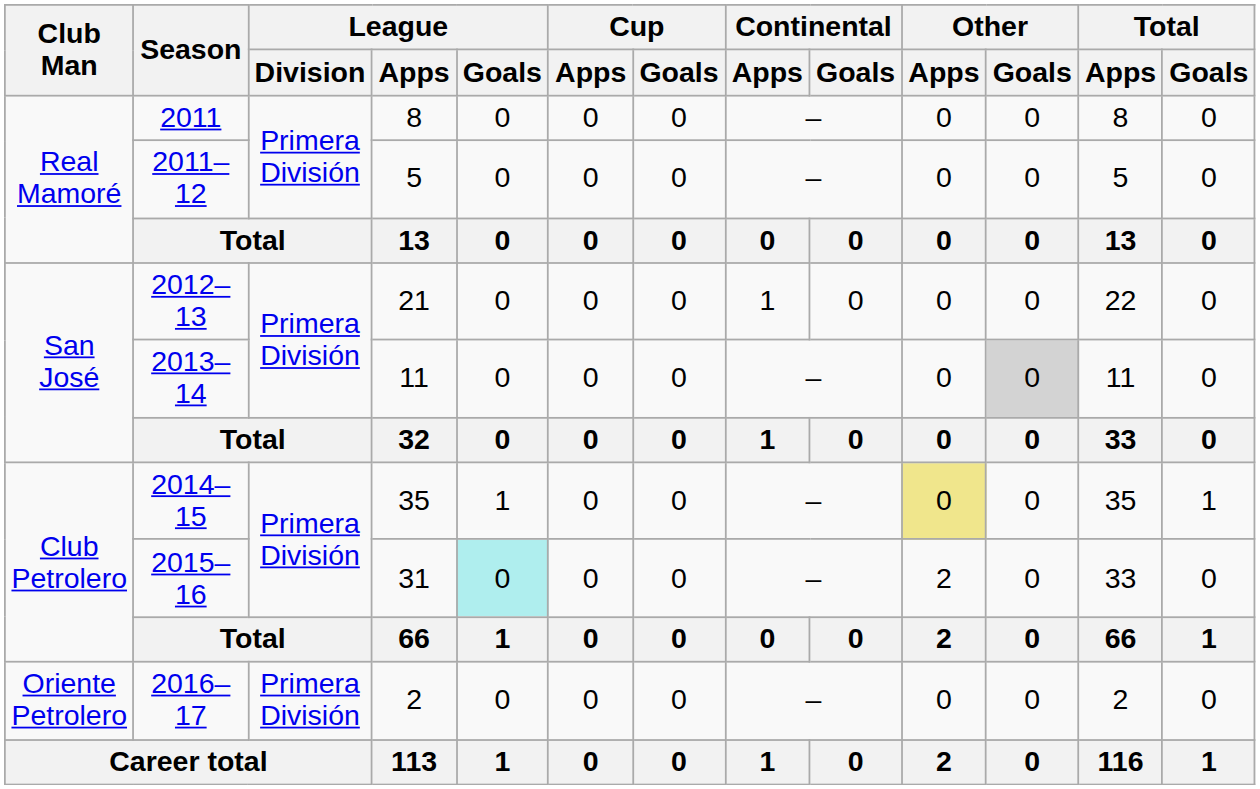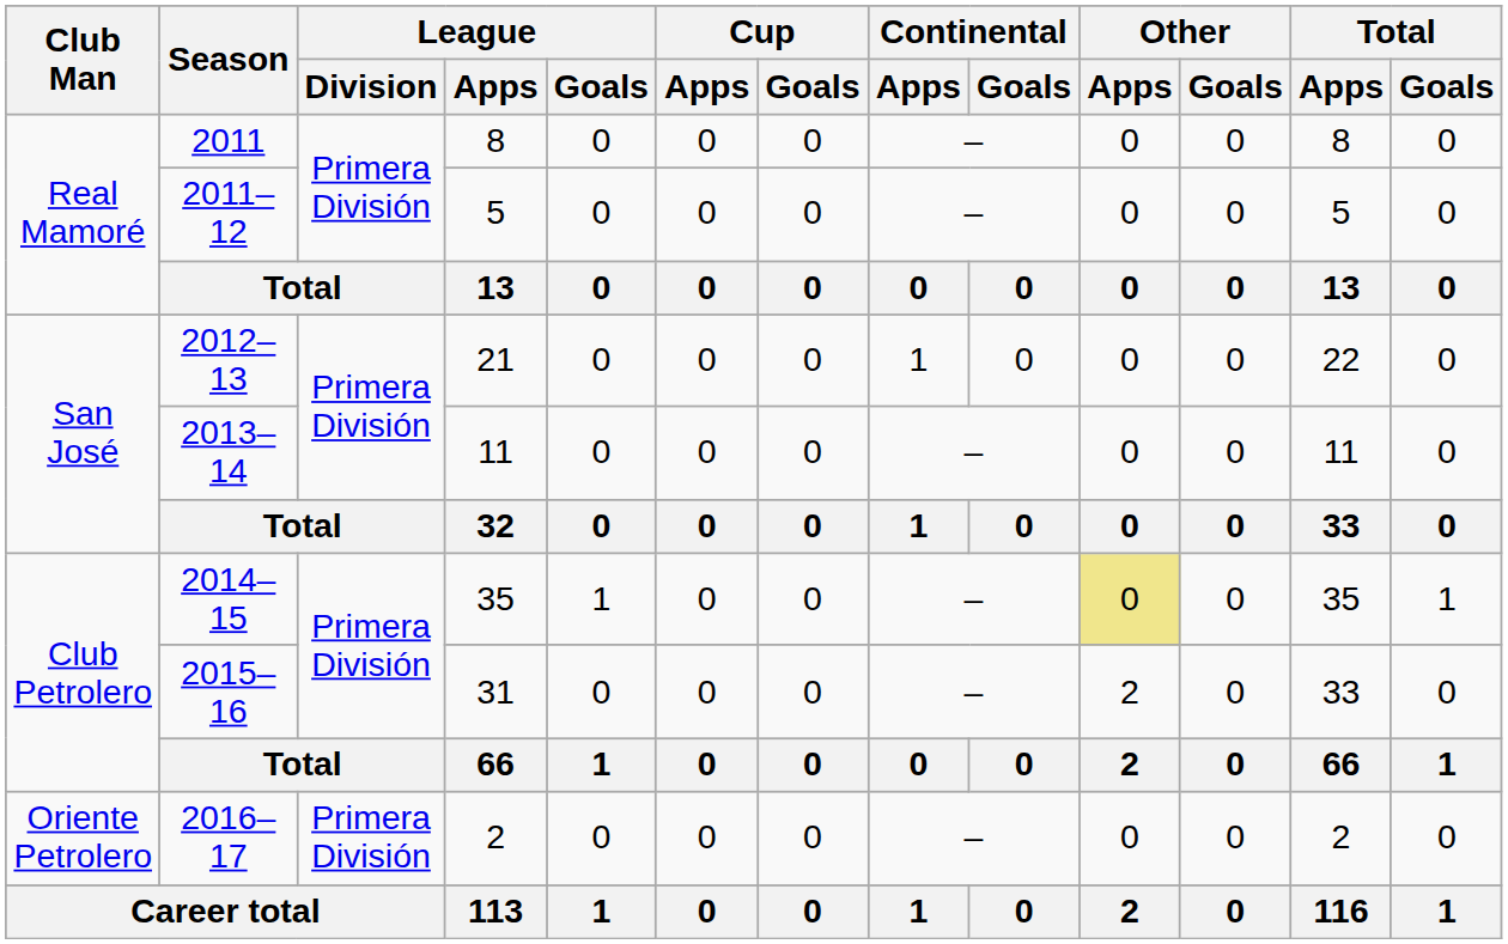2013–14 | Other / Goals: lightgrey background -> no background
2015–16 | League / Goals: paleturquoise background -> no background
